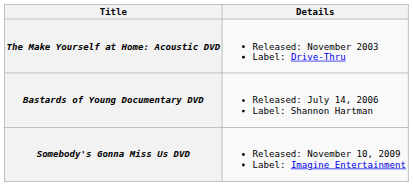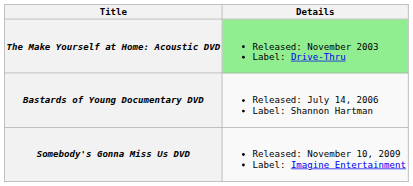The Make Yourself at Home: Acoustic DVD | Details: no background -> lightgreen background
